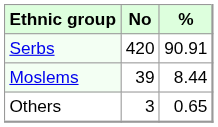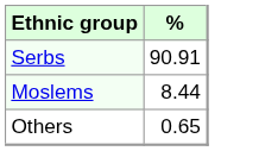- column: No | 420 | 39 | 3
